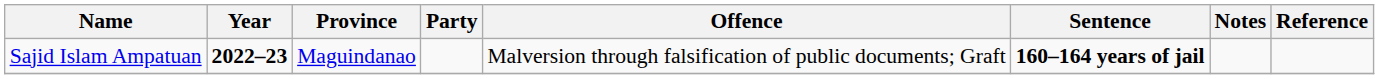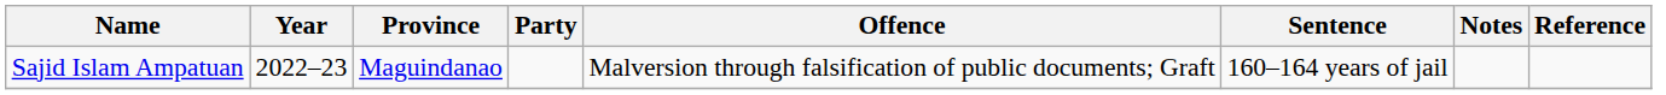Sajid Islam Ampatuan | Year: bold -> normal
Sajid Islam Ampatuan | Sentence: bold -> normal
